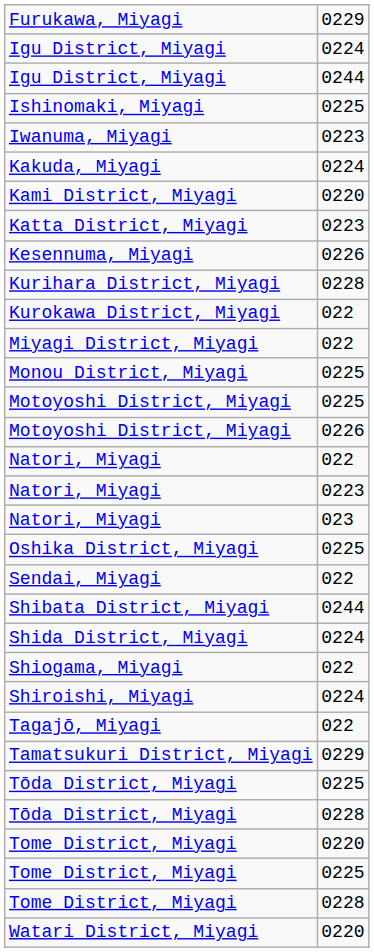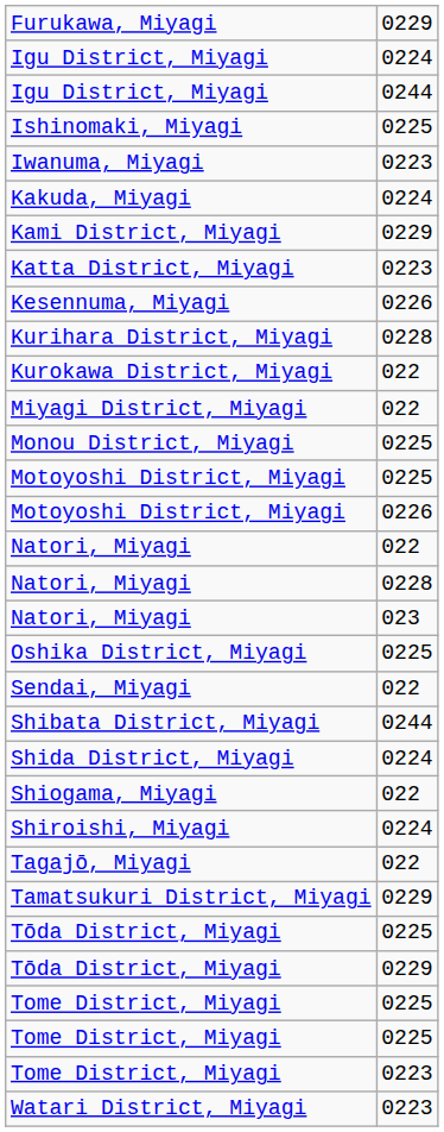row 7 | column 2: 0220 -> 0229
row 17 | column 2: 0223 -> 0228
row 28 | column 2: 0228 -> 0229
row 29 | column 2: 0220 -> 0225
row 31 | column 2: 0228 -> 0223
row 32 | column 2: 0220 -> 0223
